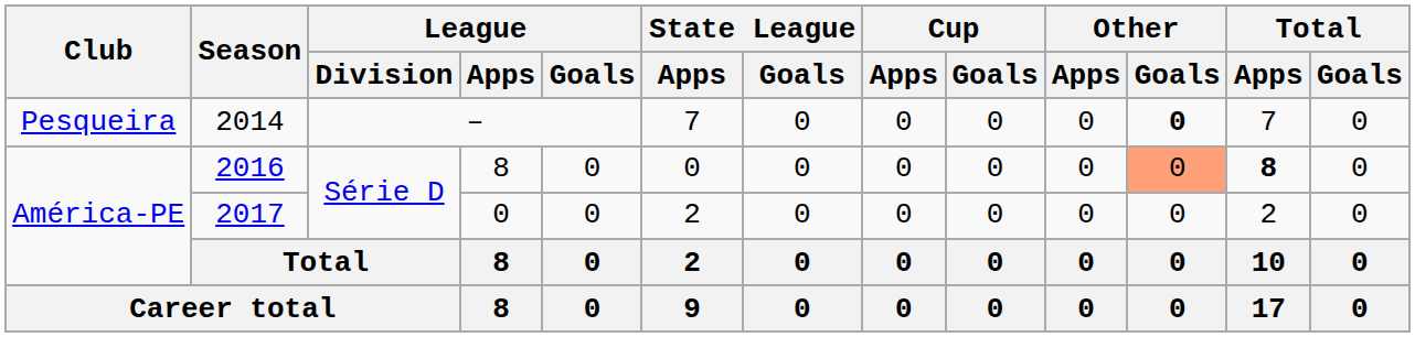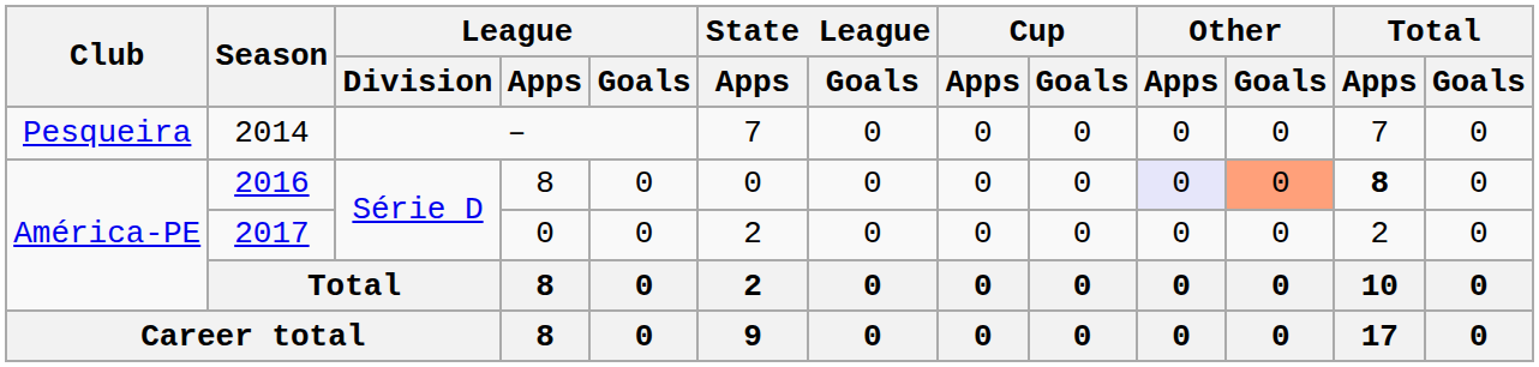2014 | Other / Goals: bold -> normal
2016 | Other / Apps: no background -> lavender background
